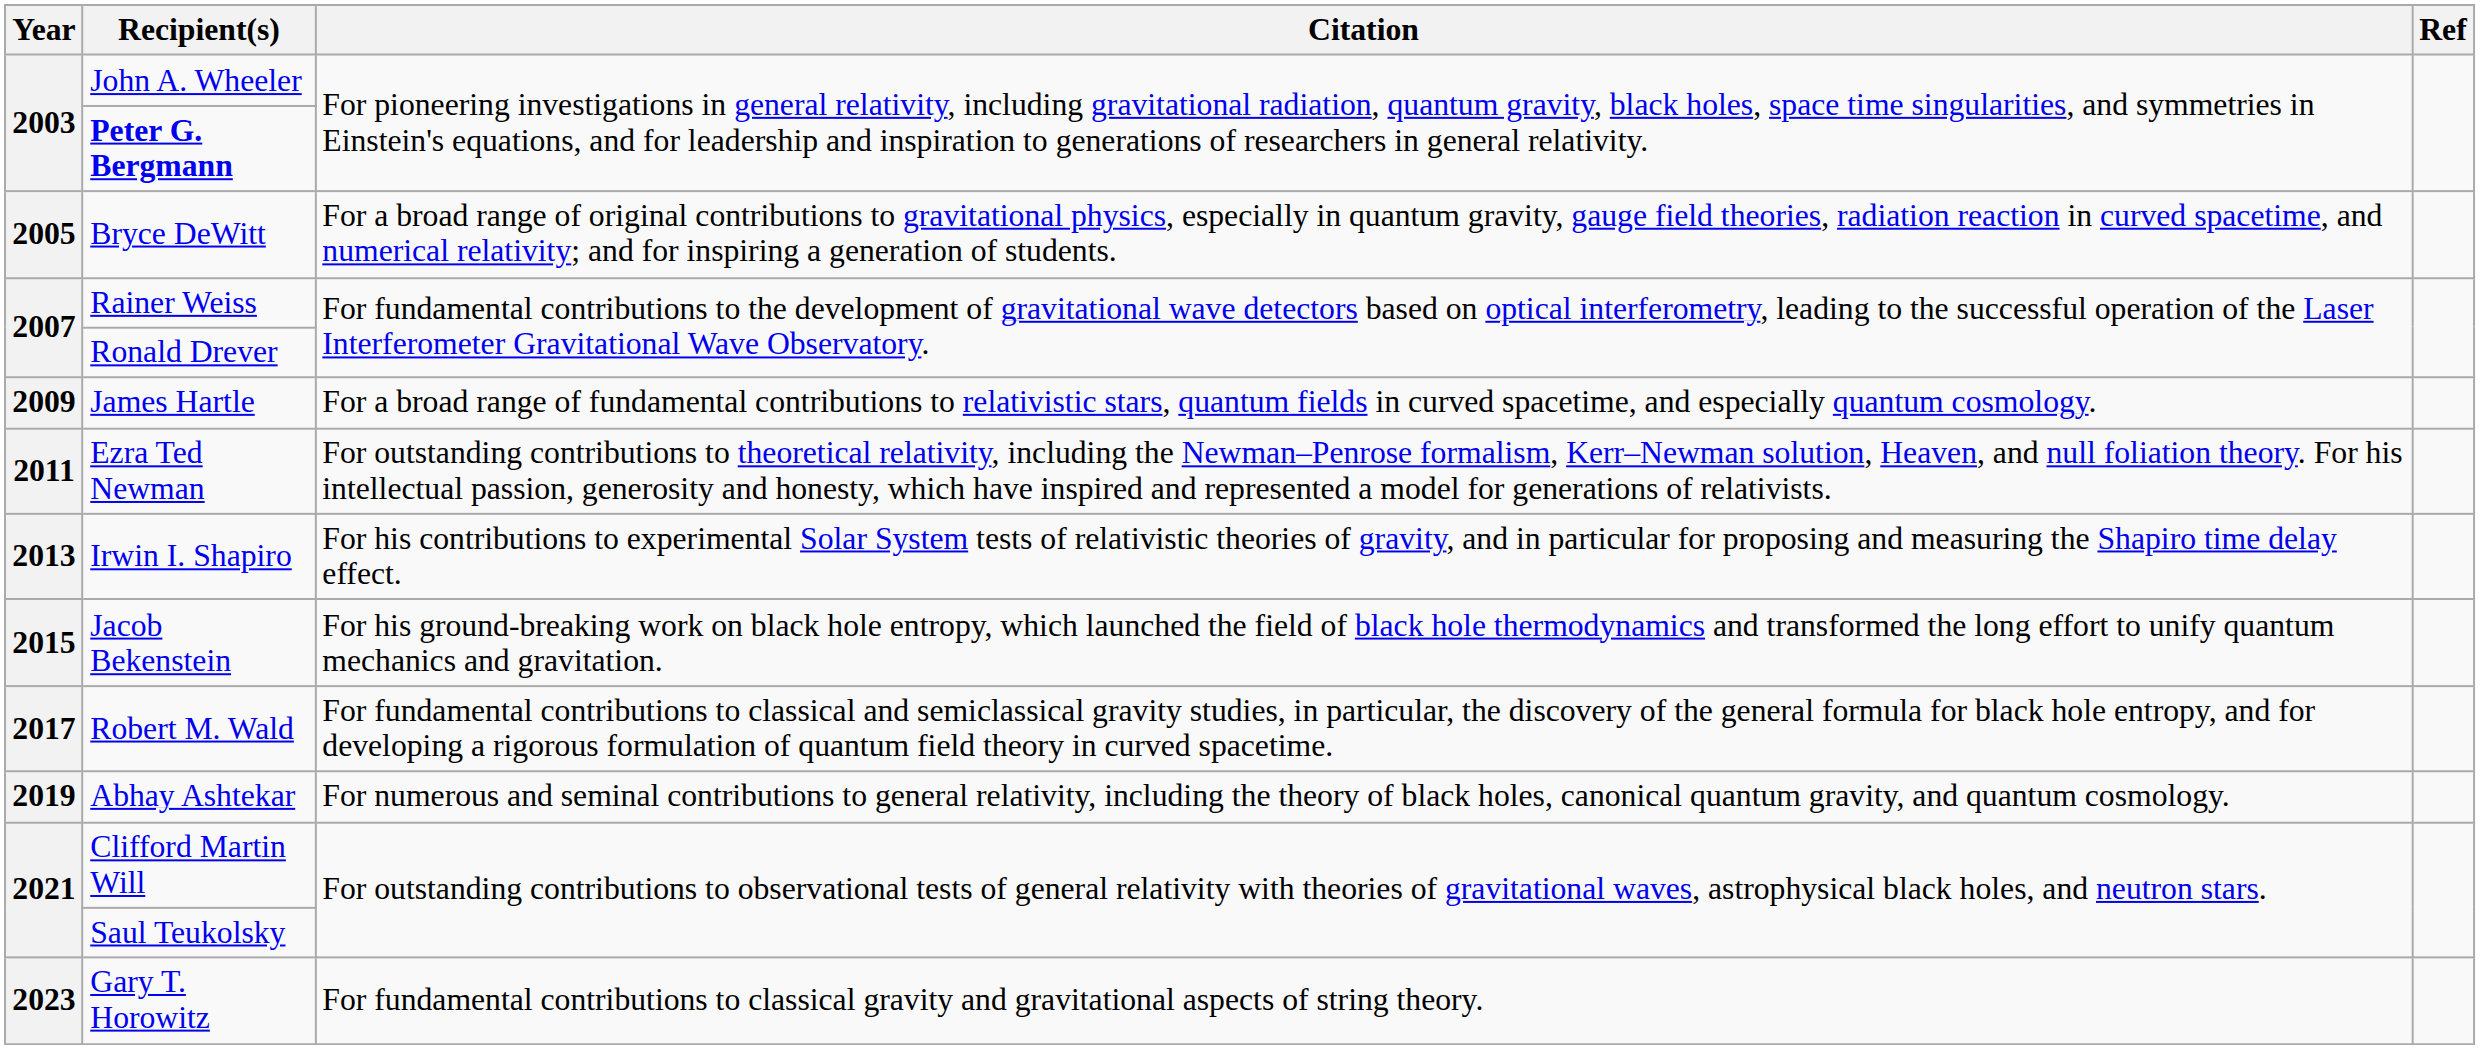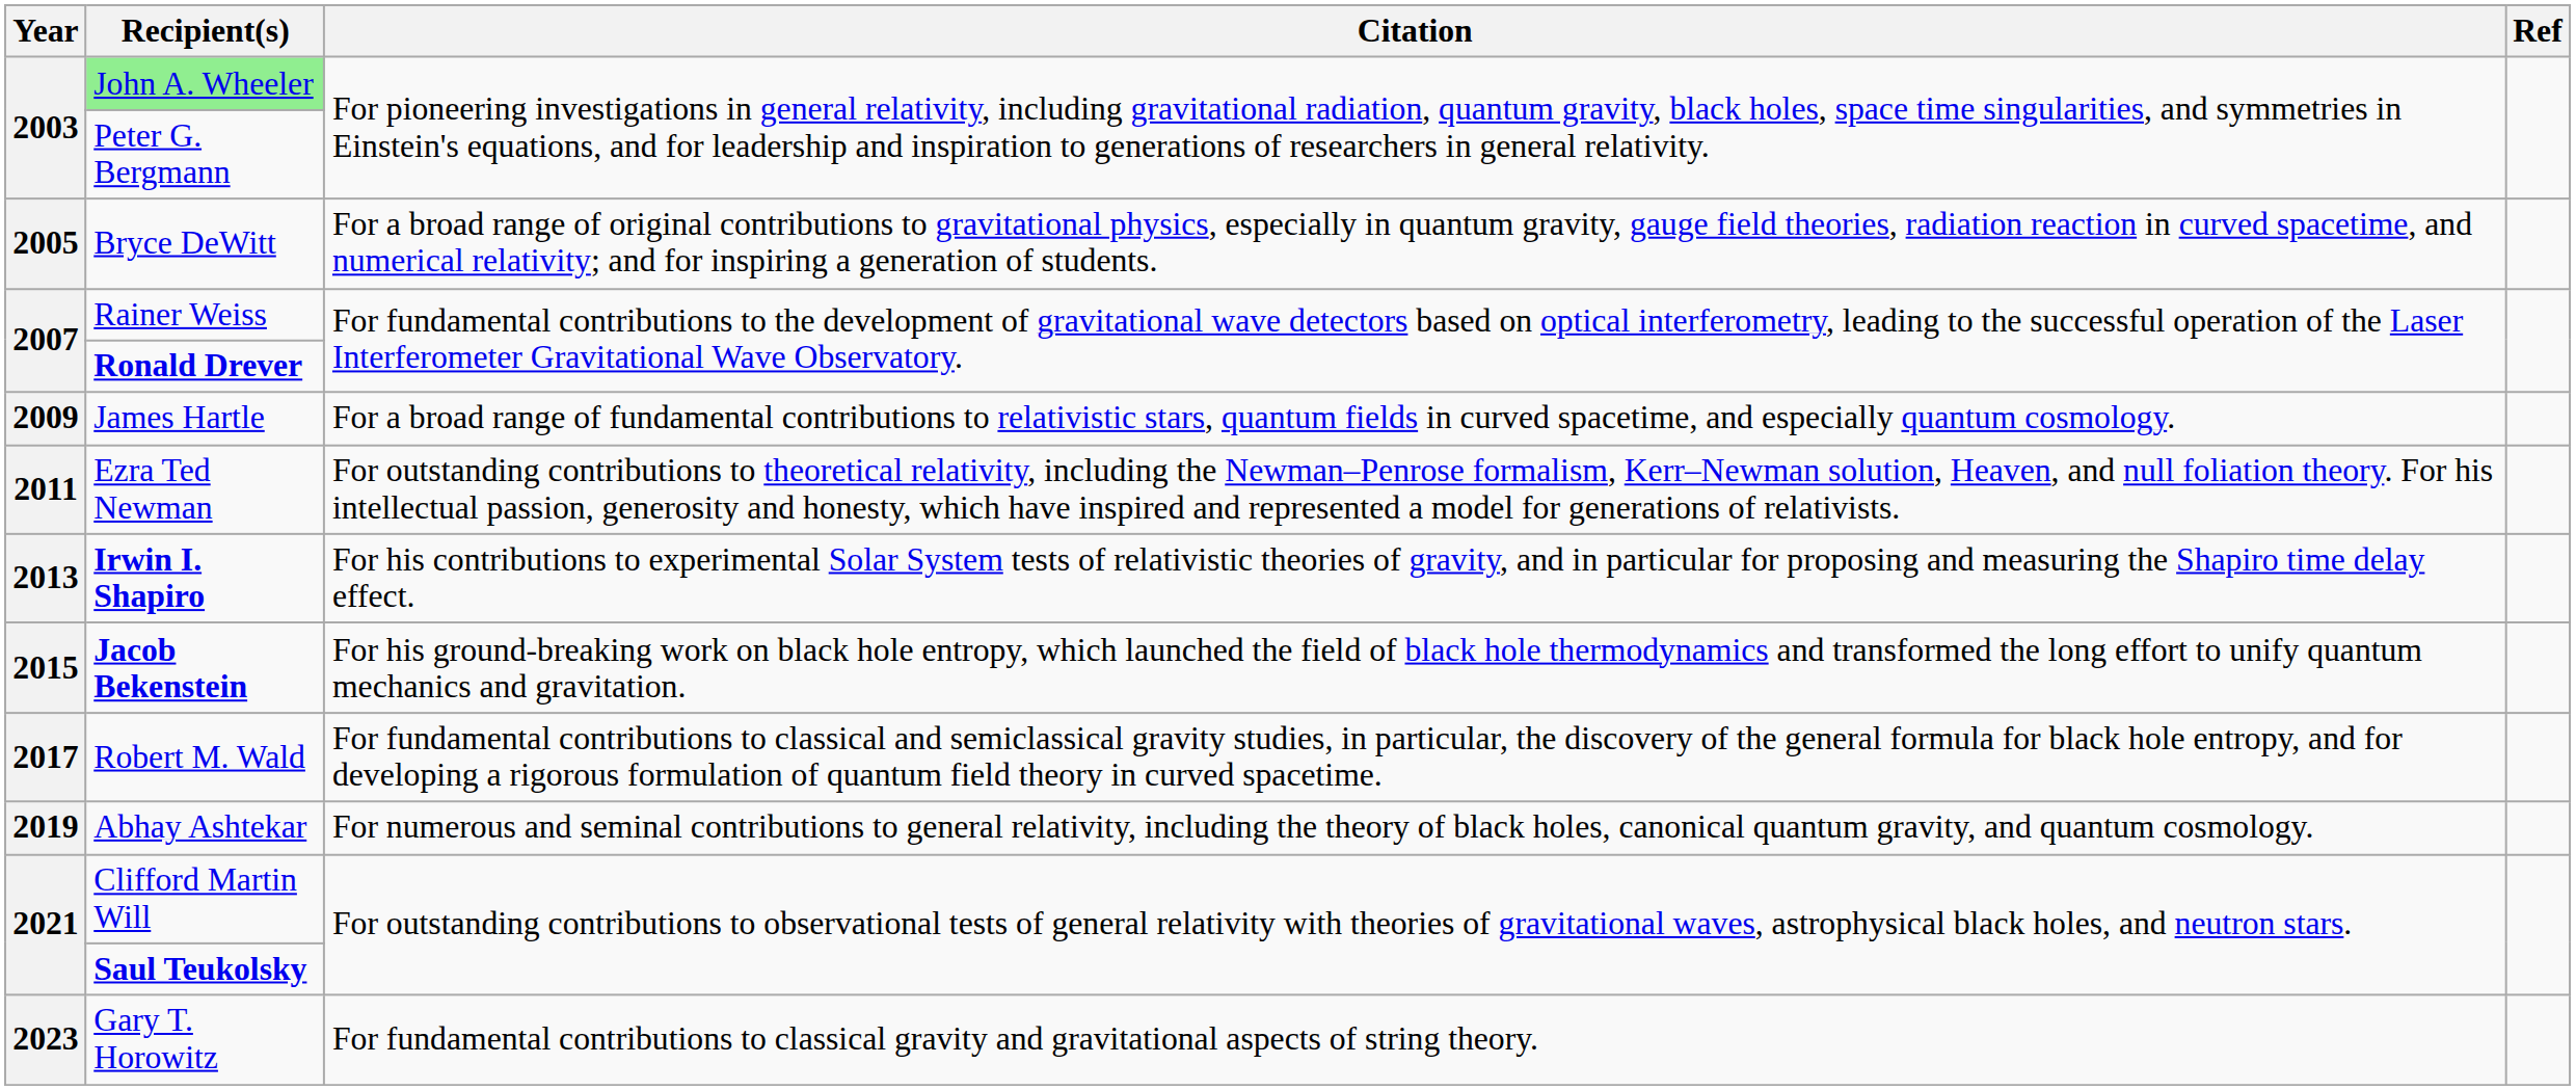John A. Wheeler | Recipient(s): no background -> lightgreen background
Peter G. Bergmann | Recipient(s): bold -> normal
Ronald Drever | Recipient(s): normal -> bold
Irwin I. Shapiro | Recipient(s): normal -> bold
Jacob Bekenstein | Recipient(s): normal -> bold
Saul Teukolsky | Recipient(s): normal -> bold
